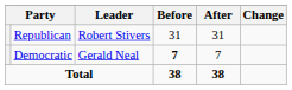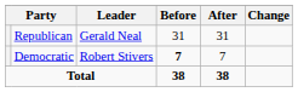Republican | Leader: Robert Stivers -> Gerald Neal
Democratic | Leader: Gerald Neal -> Robert Stivers
